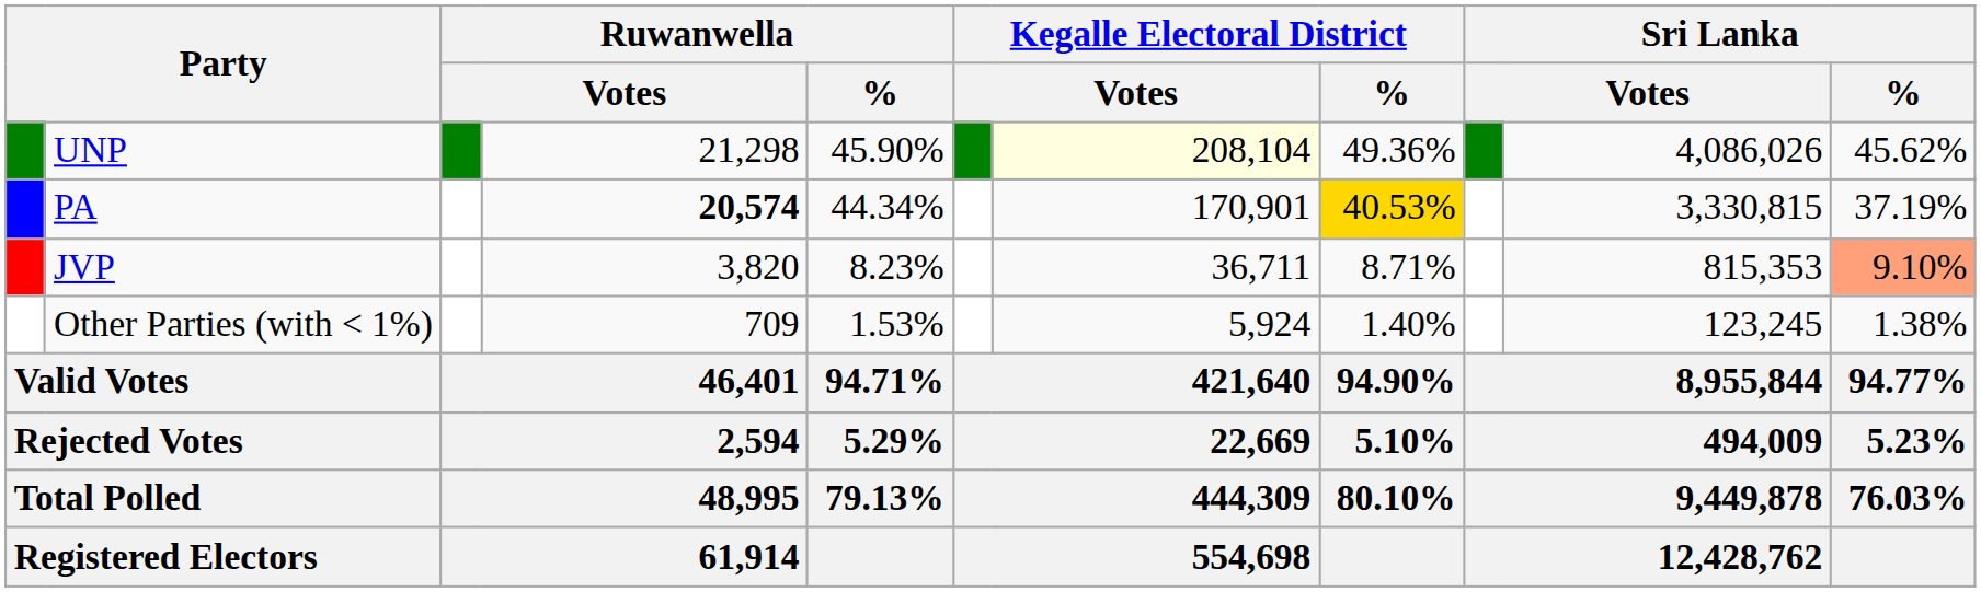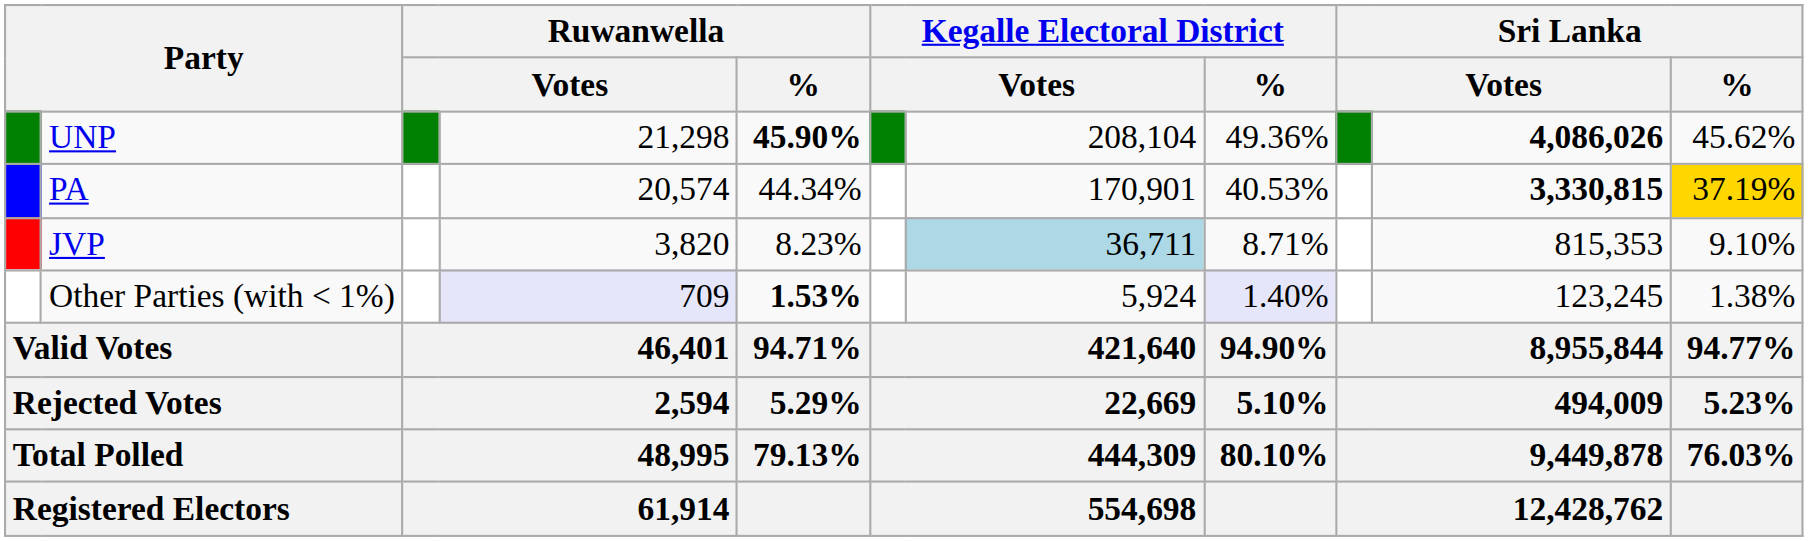UNP | Ruwanwella / %: normal -> bold
UNP | column 7: lightyellow background -> no background
UNP | column 10: normal -> bold
PA | column 4: bold -> normal
PA | Kegalle Electoral District / %: gold background -> no background
PA | column 10: normal -> bold
PA | Sri Lanka / %: no background -> gold background
JVP | column 7: no background -> lightblue background
JVP | Sri Lanka / %: lightsalmon background -> no background
Other Parties (with < 1%) | column 4: no background -> lavender background
Other Parties (with < 1%) | Ruwanwella / %: normal -> bold
Other Parties (with < 1%) | Kegalle Electoral District / %: no background -> lavender background
